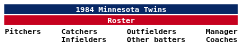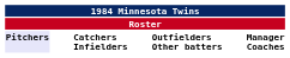Pitchers | column 1: no background -> lavender background
